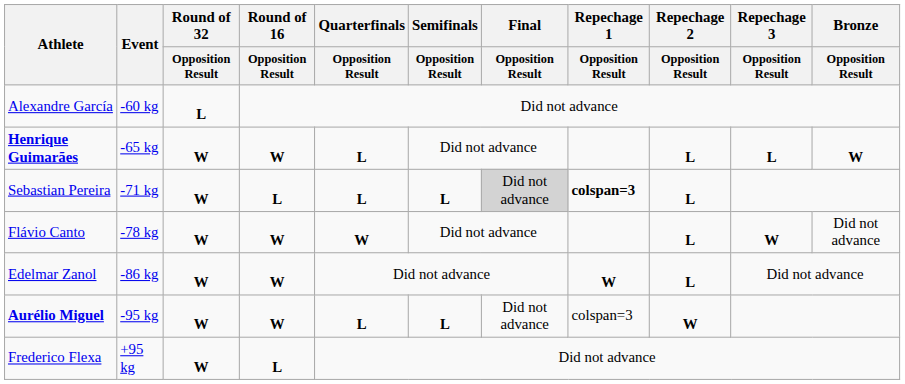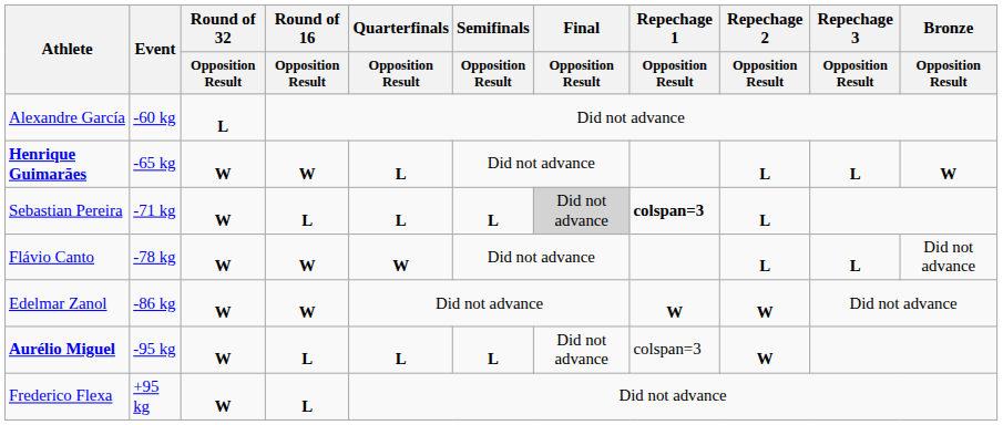Flávio Canto | Repechage 3 / Opposition Result: W -> L
Edelmar Zanol | Repechage 2 / Opposition Result: L -> W
Aurélio Miguel | Round of 16 / Opposition Result: W -> L
